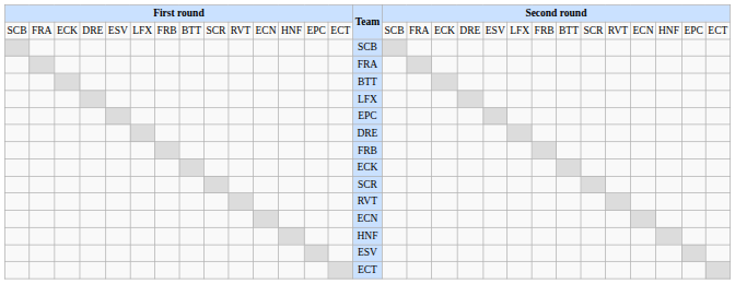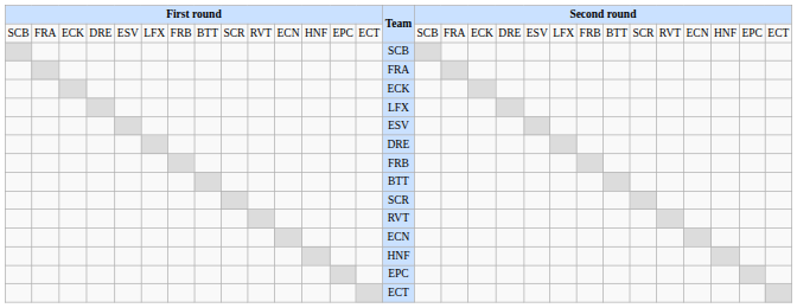row 5 | Team: BTT -> ECK
row 7 | Team: EPC -> ESV
row 10 | Team: ECK -> BTT
row 15 | Team: ESV -> EPC
